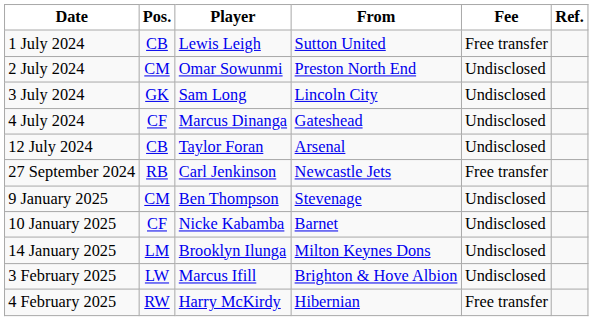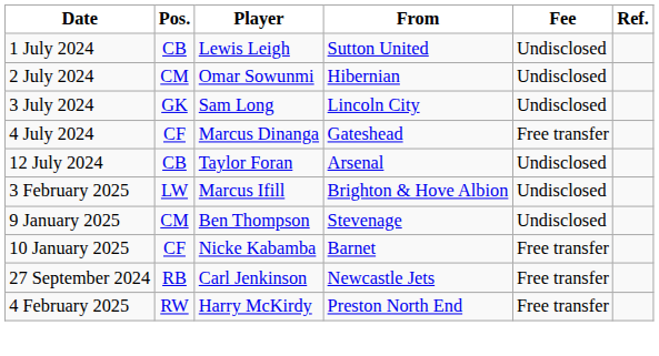1 July 2024 | Fee: Free transfer -> Undisclosed
2 July 2024 | From: Preston North End -> Hibernian
4 July 2024 | Fee: Undisclosed -> Free transfer
rows swapped: 27 September 2024 <-> 3 February 2025
10 January 2025 | Fee: Undisclosed -> Free transfer
- row: 14 January 2025 | LM | Brooklyn Ilunga | Milton Keynes Dons | Undisclosed
4 February 2025 | From: Hibernian -> Preston North End
